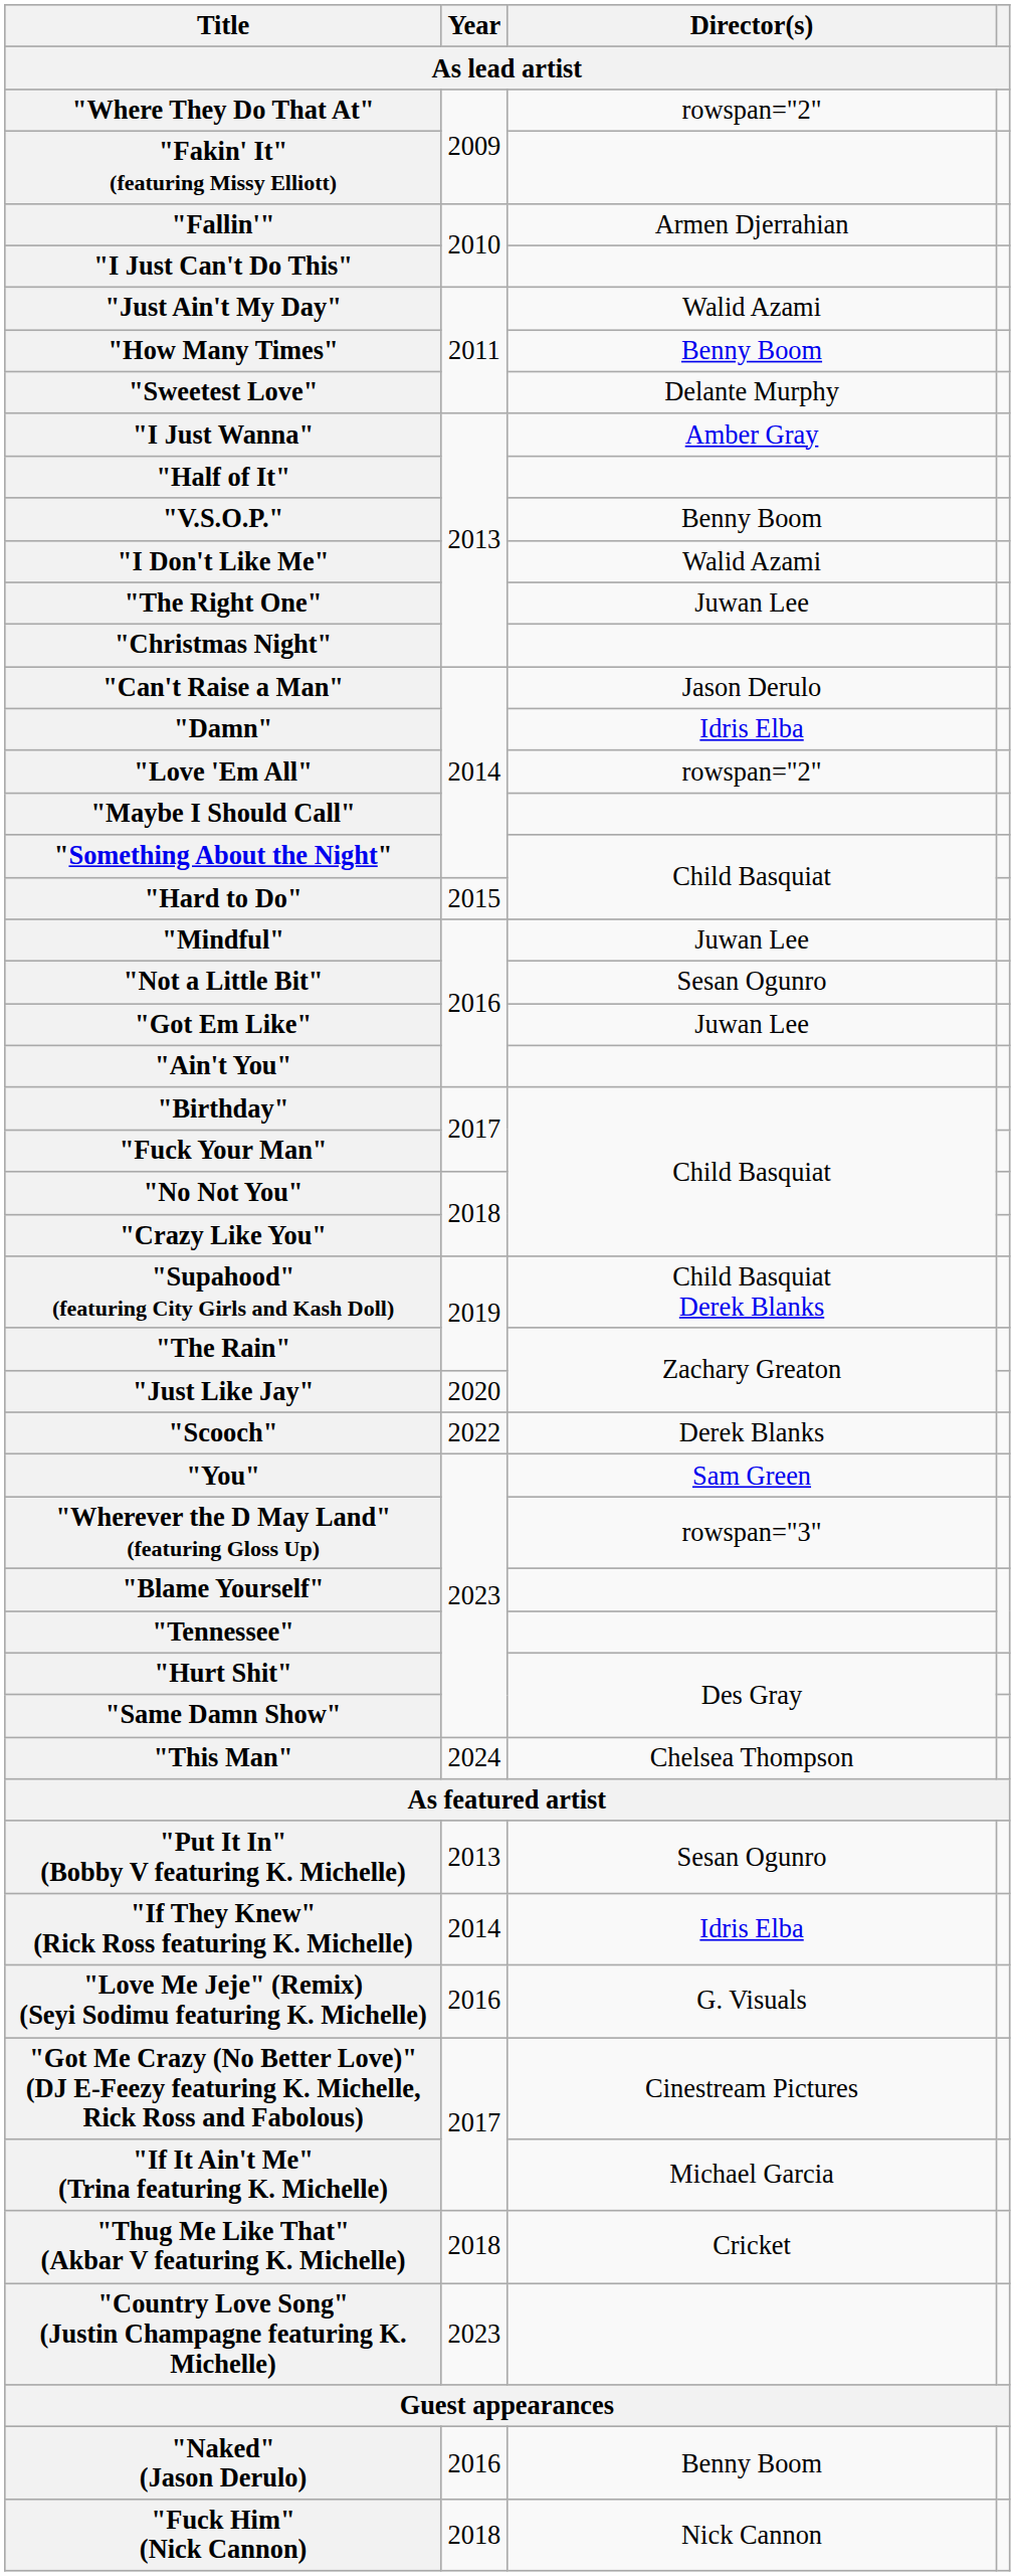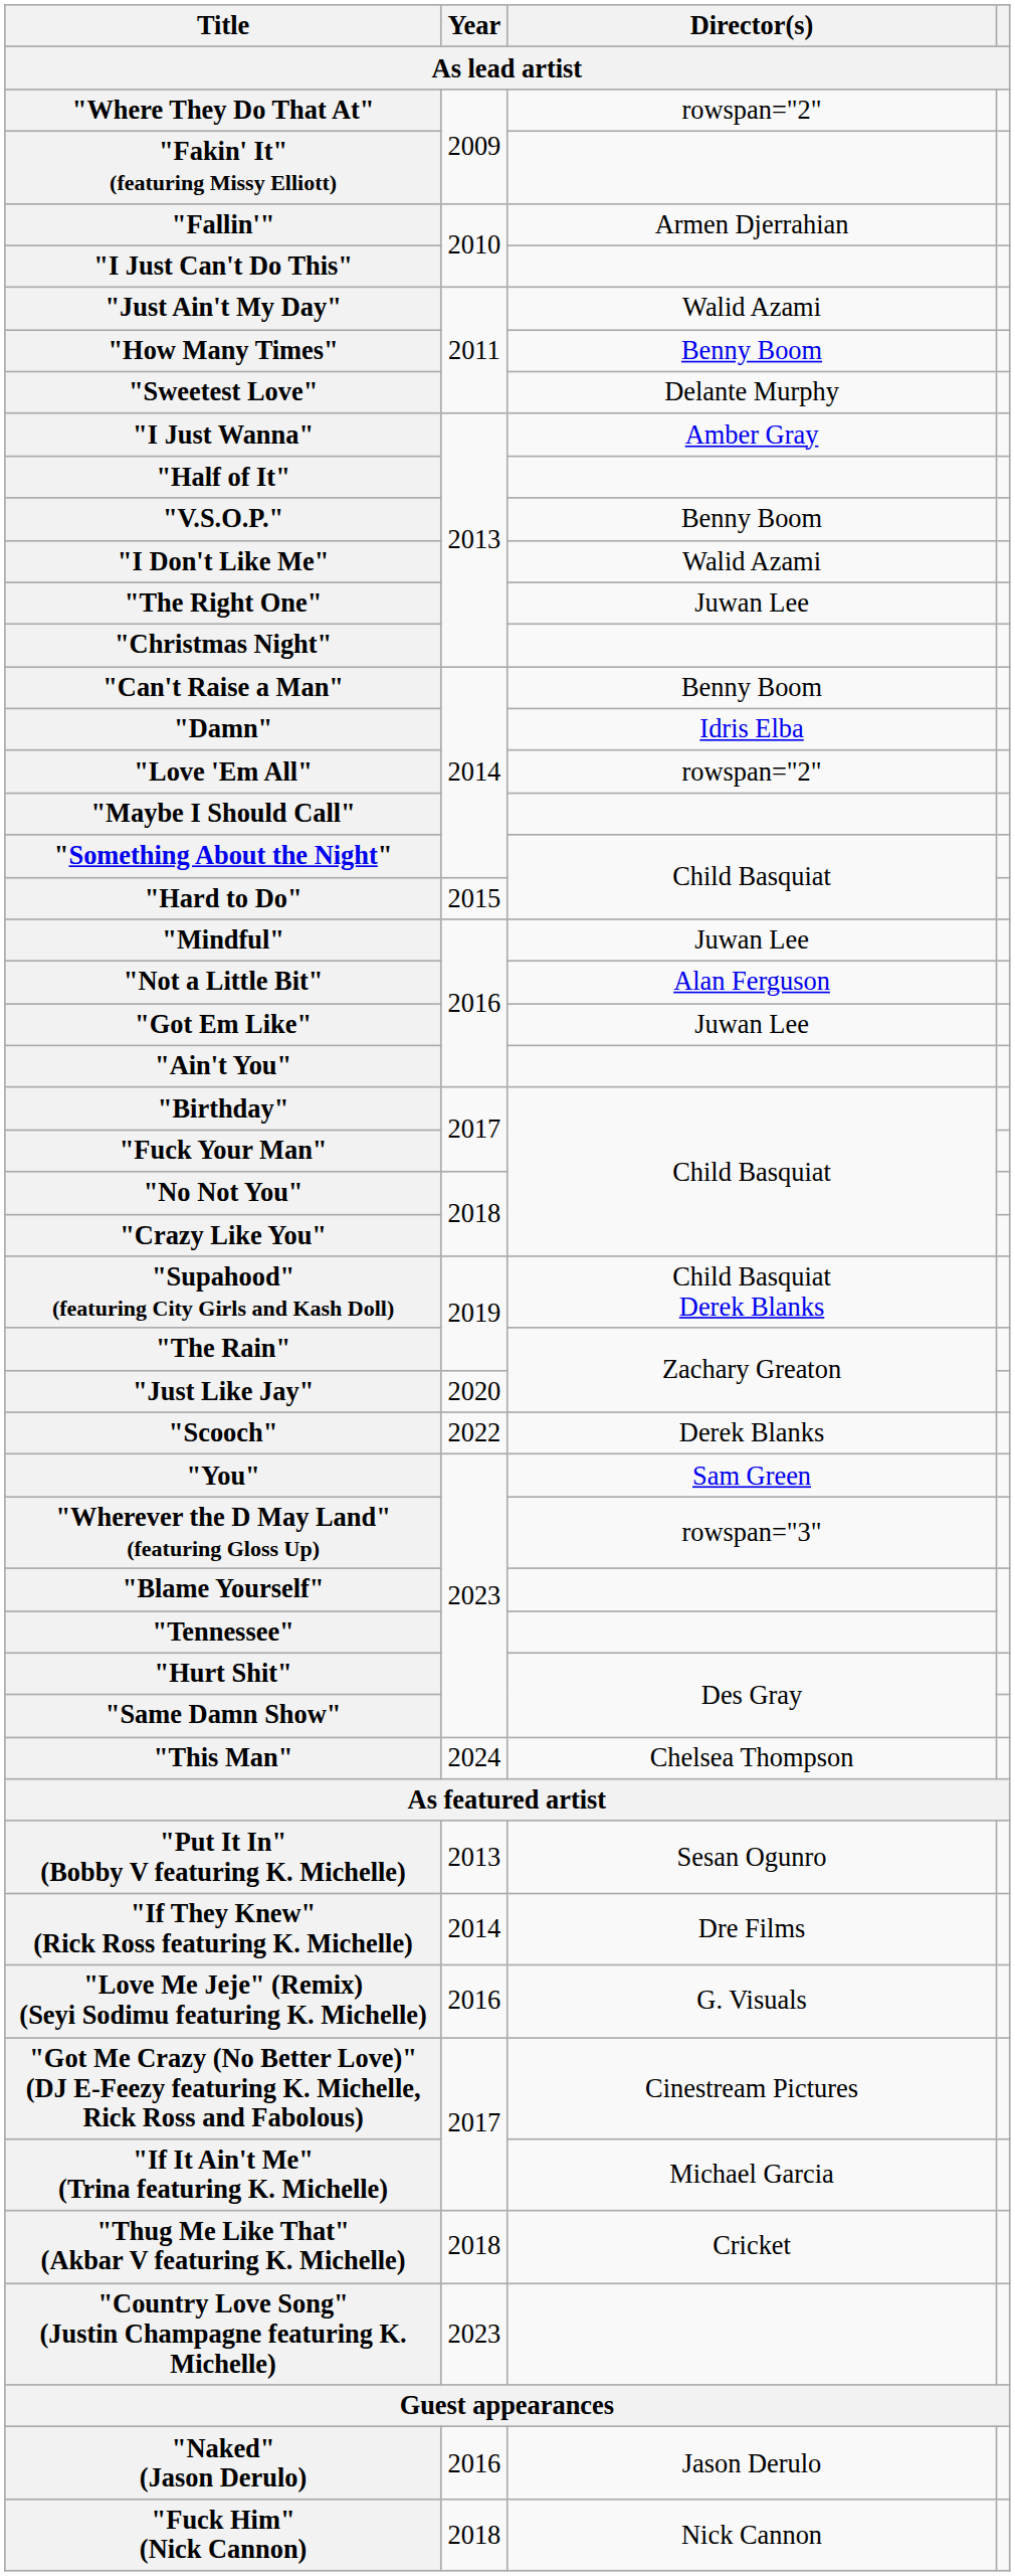"Can't Raise a Man" | Director(s): Jason Derulo -> Benny Boom
"Not a Little Bit" | Director(s): Sesan Ogunro -> Alan Ferguson
"If They Knew" (Rick Ross featuring K. Michelle) | Director(s): Idris Elba -> Dre Films
"Naked" (Jason Derulo) | Director(s): Benny Boom -> Jason Derulo
